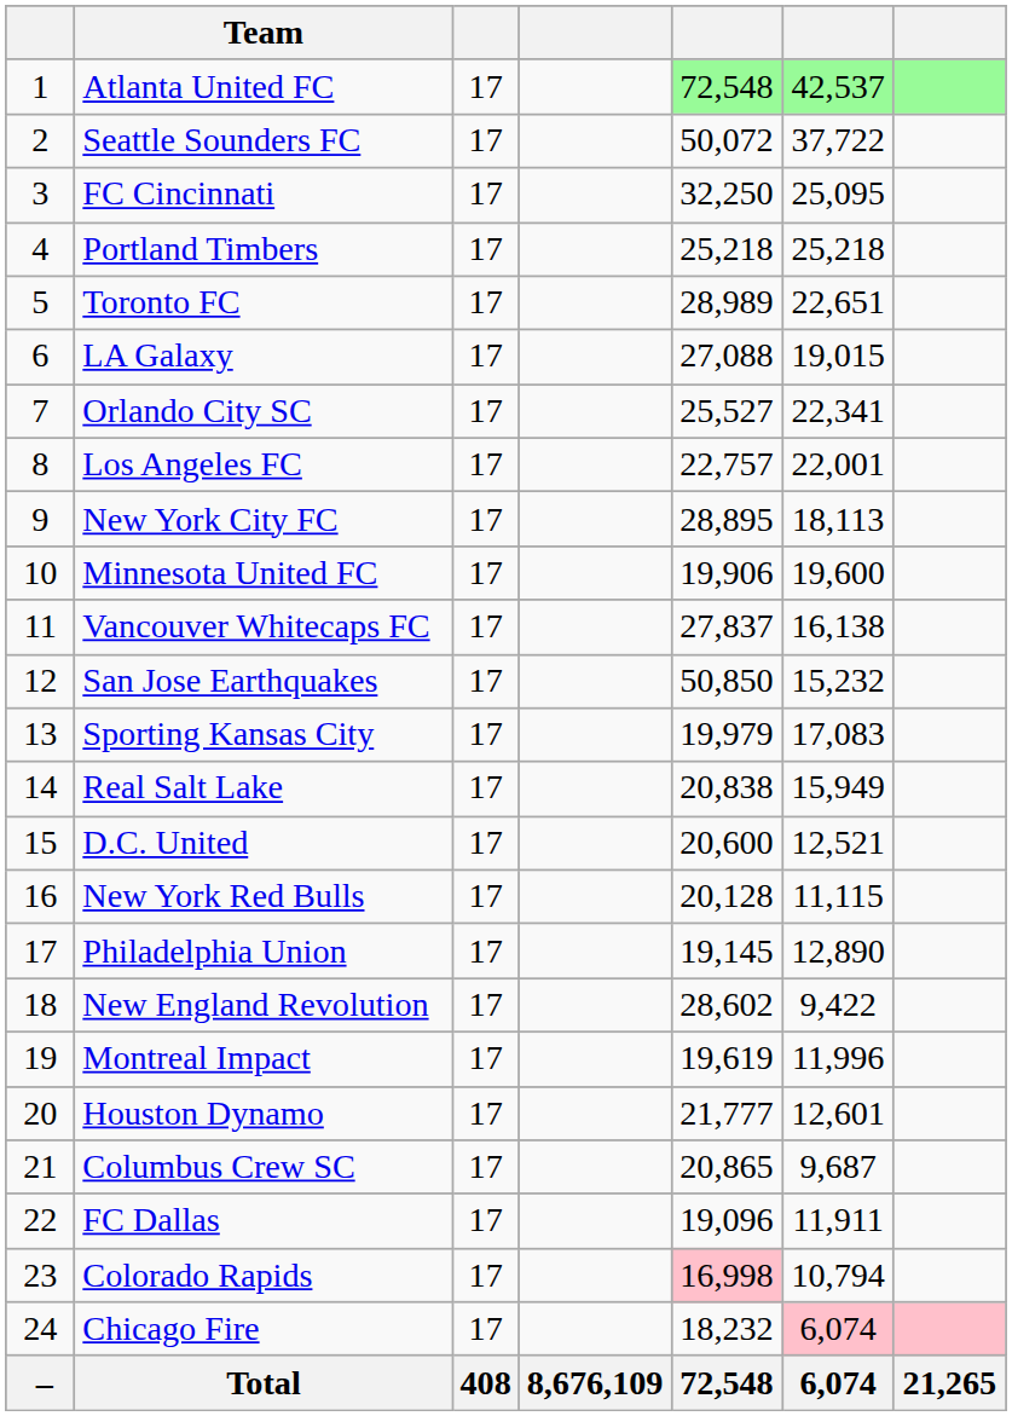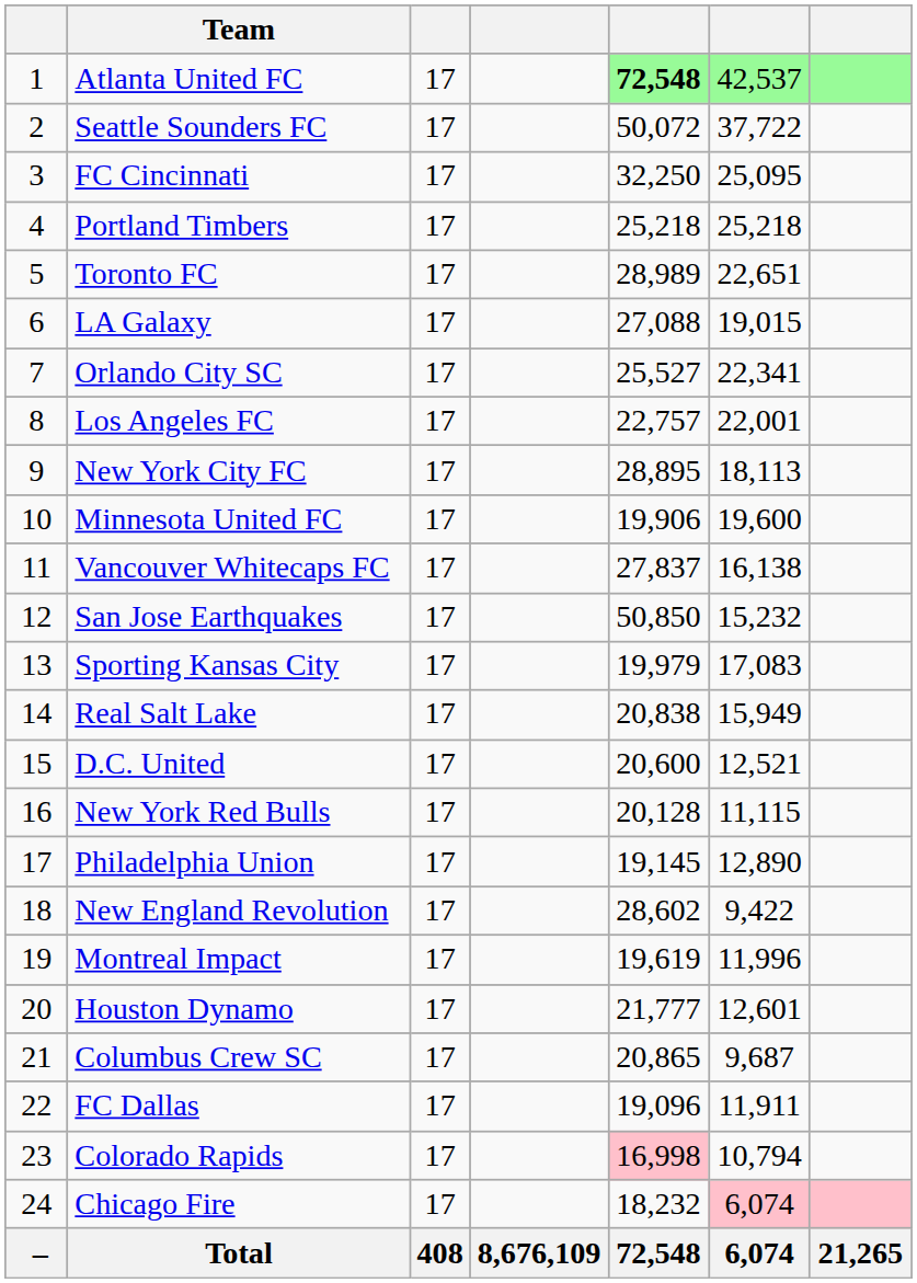Atlanta United FC | column 5: normal -> bold
